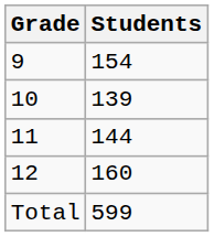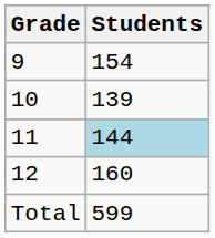11 | Students: no background -> lightblue background
